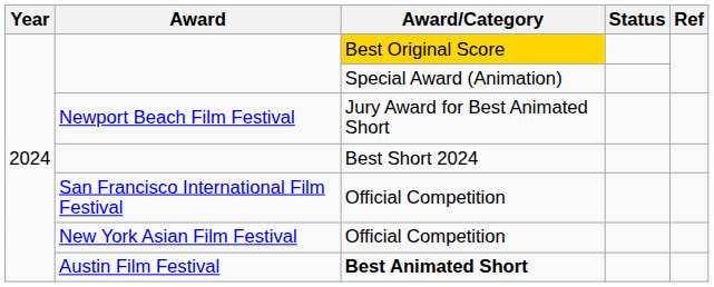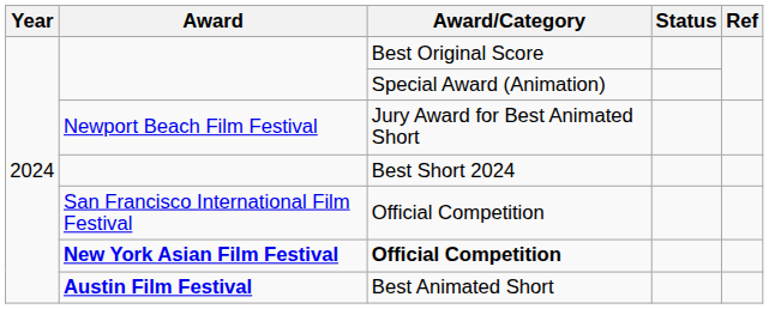Best Original Score | Award/Category: gold background -> no background
New York Asian Film Festival / Official Competition | Award: normal -> bold
New York Asian Film Festival / Official Competition | Award/Category: normal -> bold
Best Animated Short | Award: normal -> bold
Best Animated Short | Award/Category: bold -> normal
